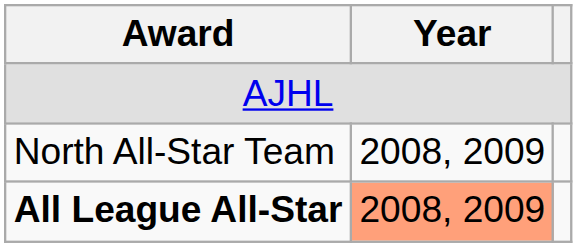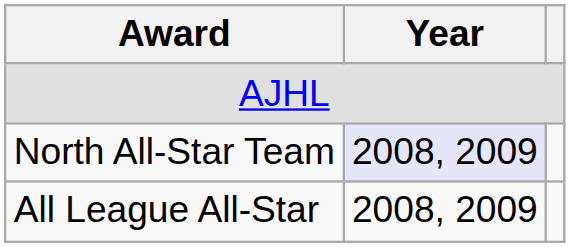North All-Star Team | Year: no background -> lavender background
All League All-Star | Award: bold -> normal
All League All-Star | Year: lightsalmon background -> no background
